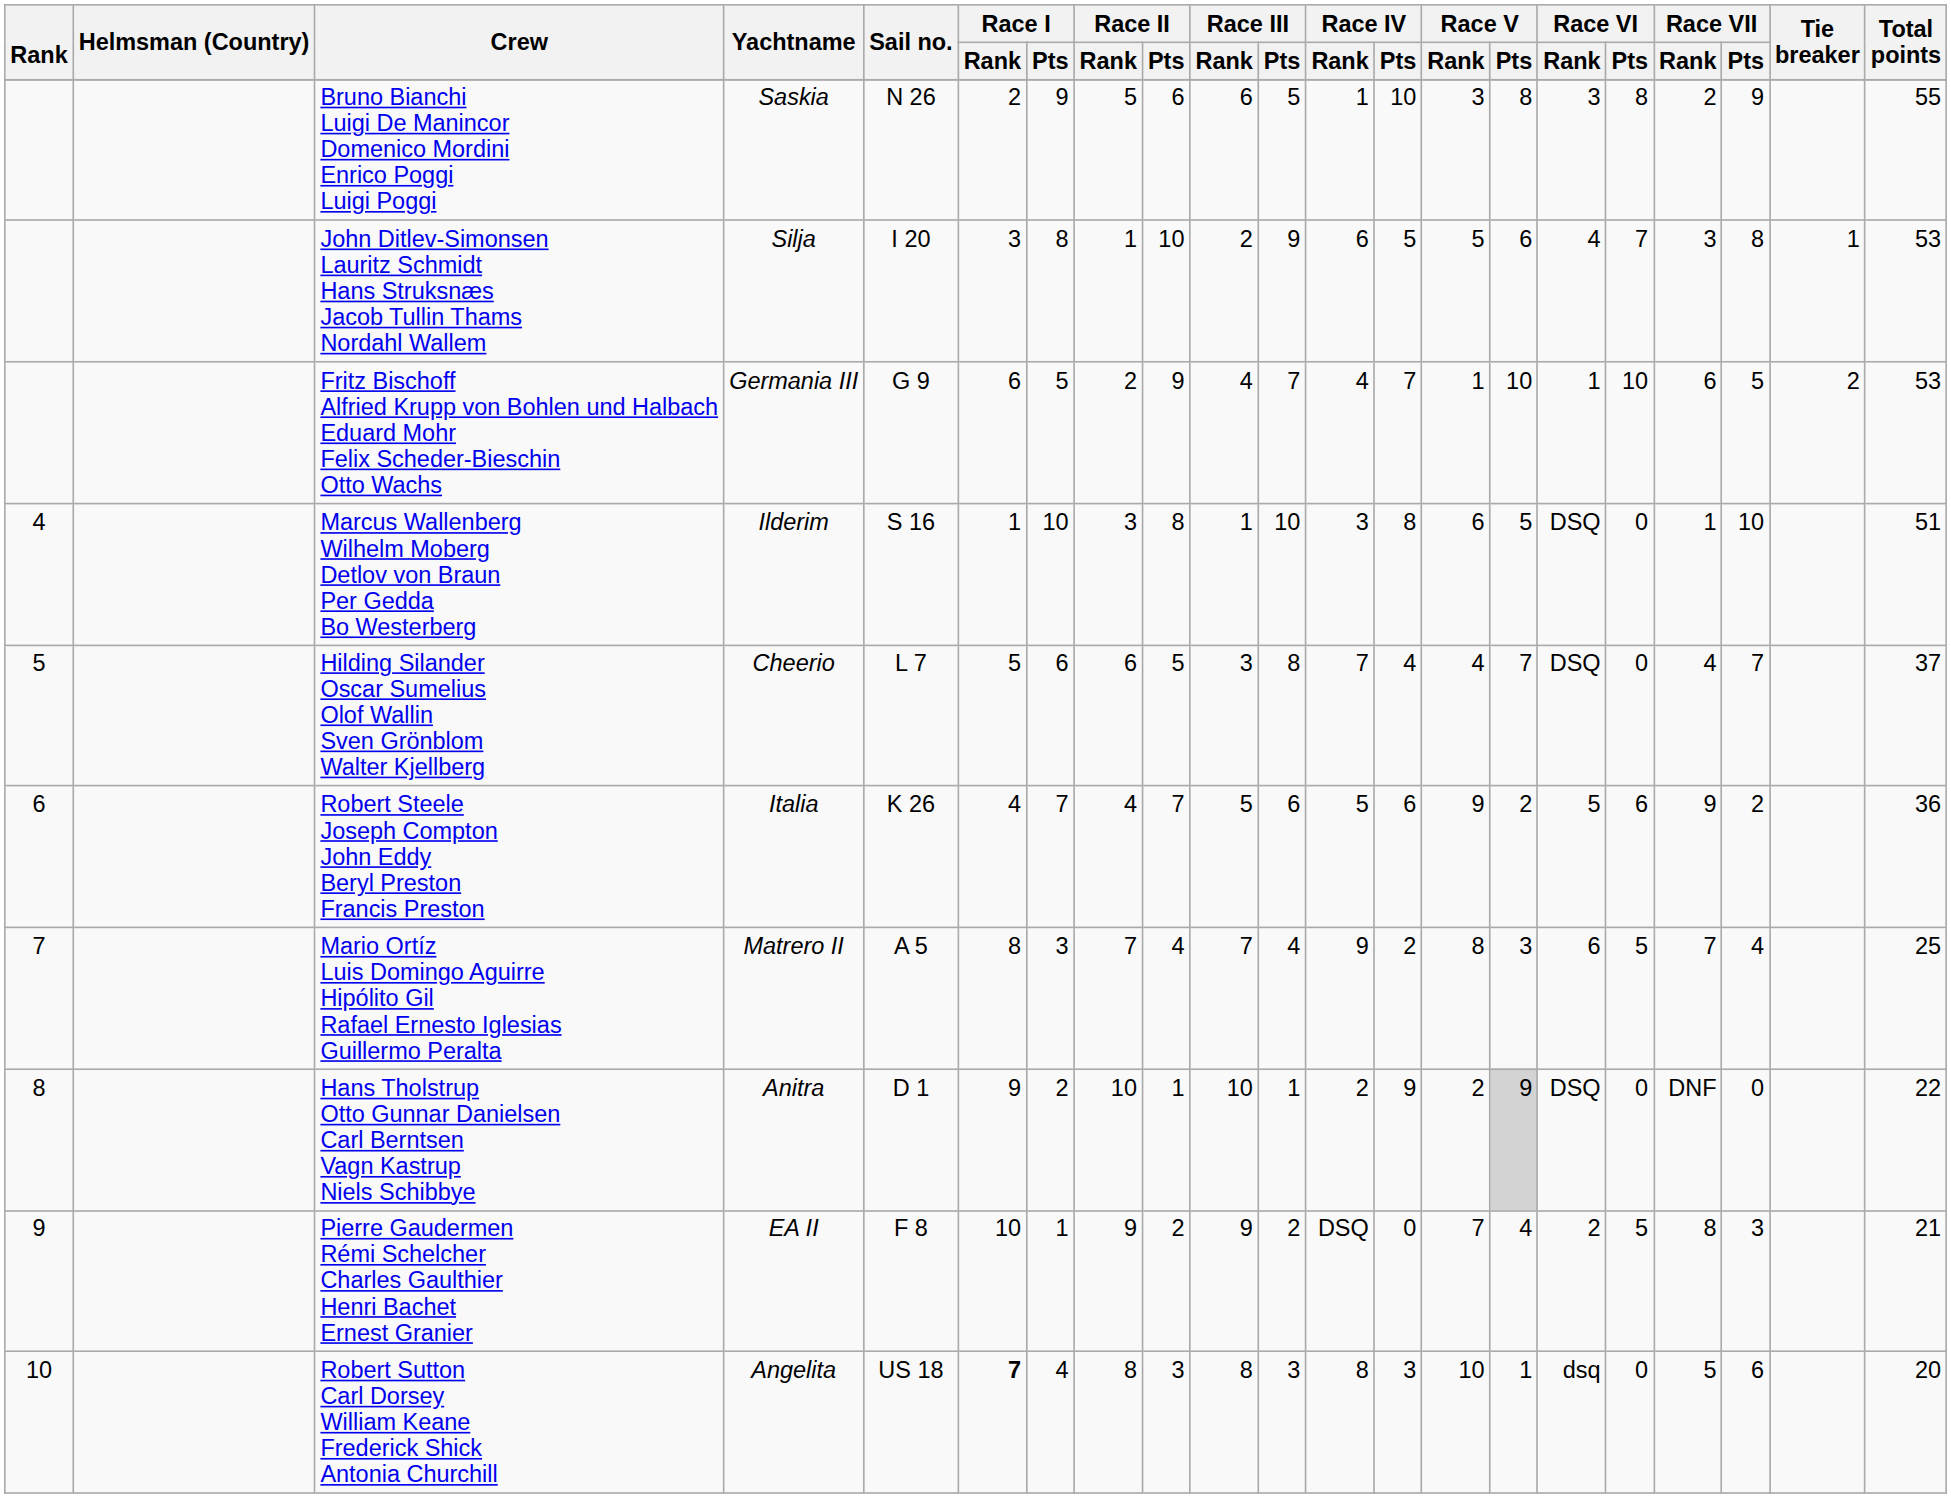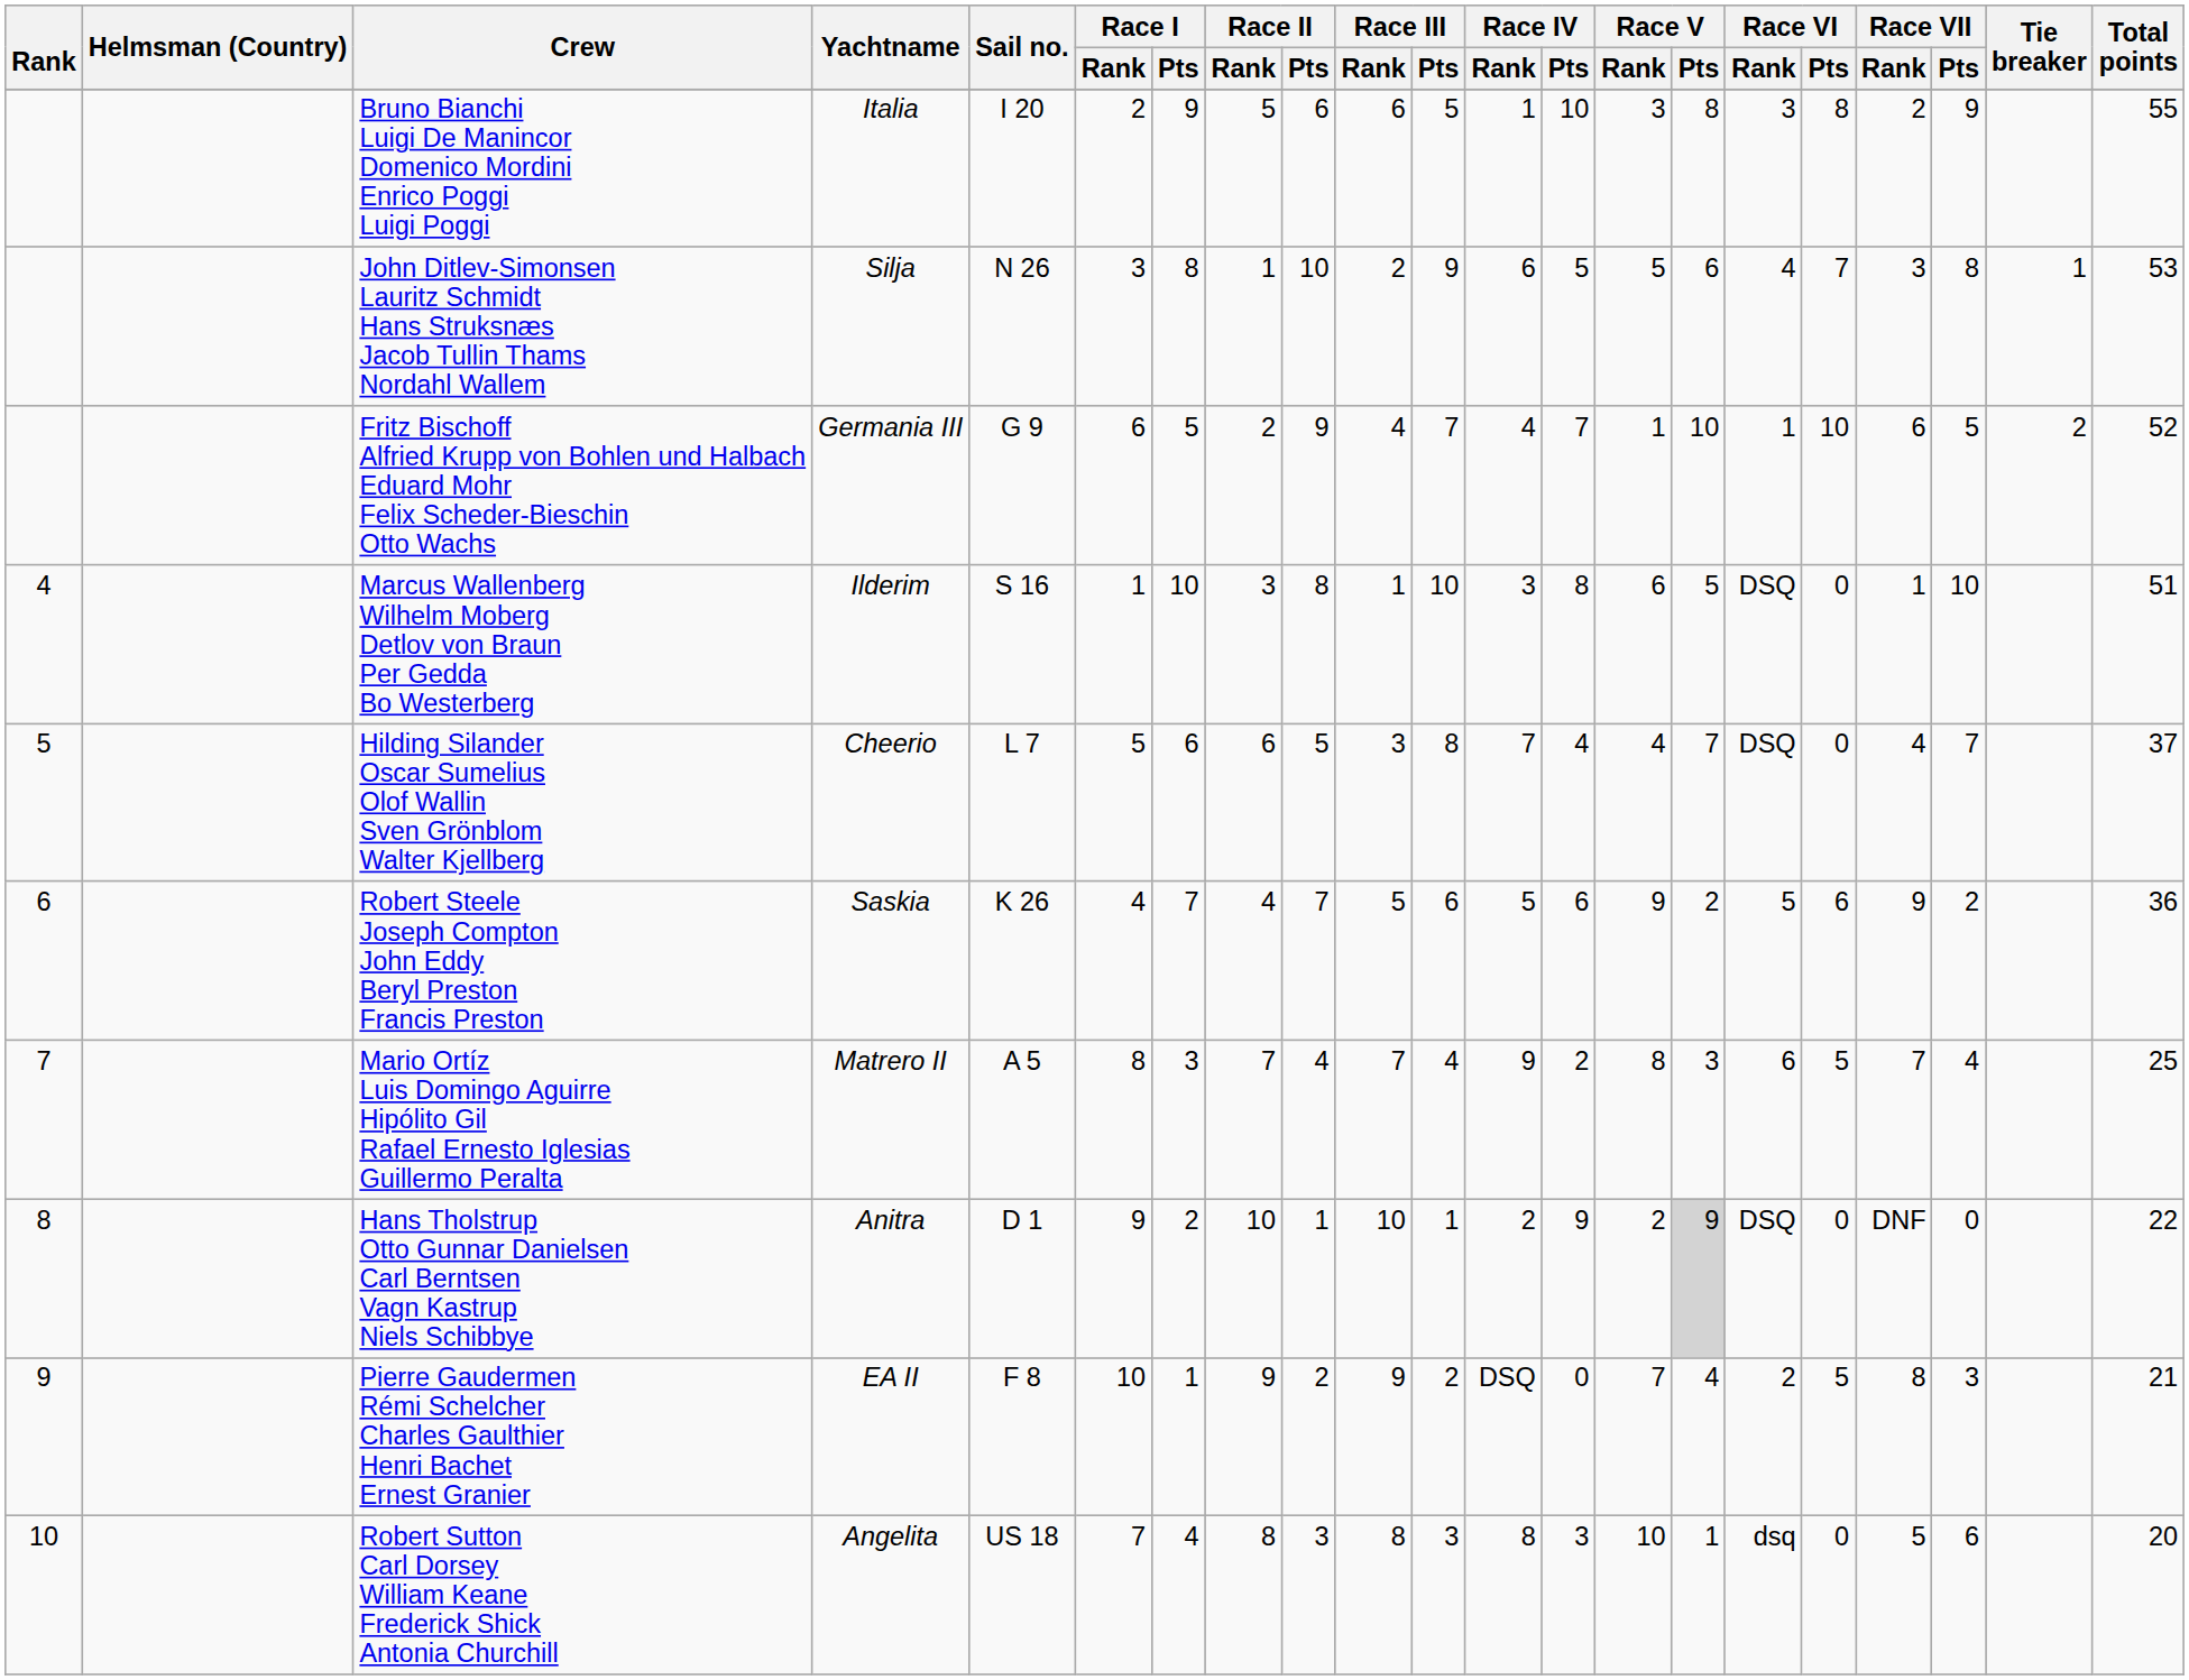row 3 | Yachtname: Saskia -> Italia
row 3 | Sail no.: N 26 -> I 20
row 4 | Sail no.: I 20 -> N 26
row 5 | Total points: 53 -> 52
row 8 | Yachtname: Italia -> Saskia
row 12 | Race I / Rank: bold -> normal
